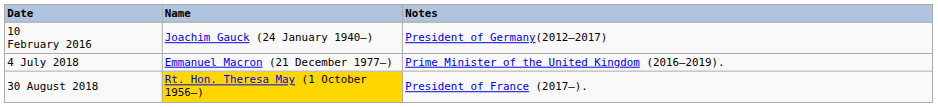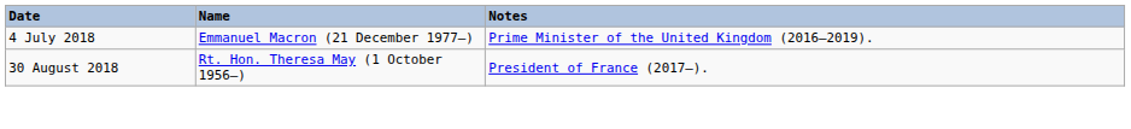- row: 10 February 2016 | Joachim Gauck (24 January 1940–) | President of Germany(2012–2017)
30 August 2018 | Name: gold background -> no background
